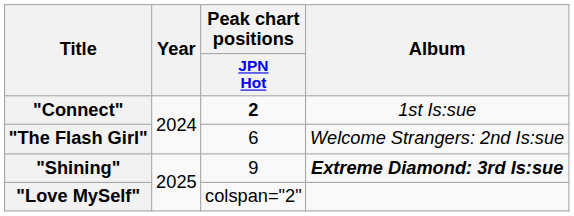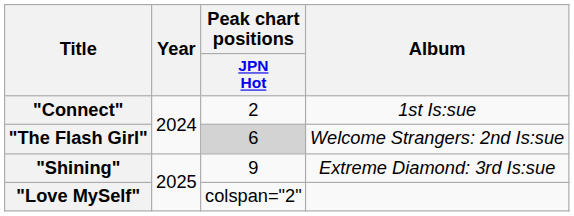"Connect" | Peak chart positions / JPN Hot: bold -> normal
"The Flash Girl" | Peak chart positions / JPN Hot: no background -> lightgrey background
"Shining" | Album: bold -> normal
